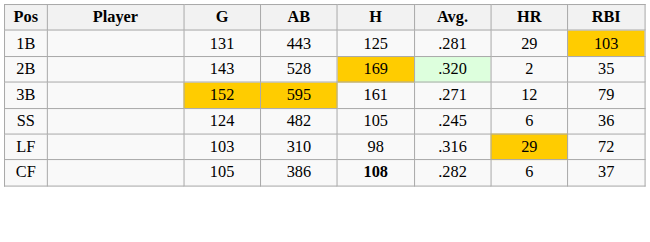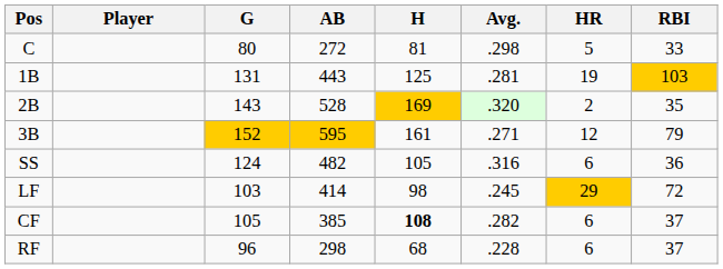+ row: C | 80 | 272 | 81 | .298 | 5 | 33
1B | HR: 29 -> 19
SS | Avg.: .245 -> .316
LF | AB: 310 -> 414
LF | Avg.: .316 -> .245
CF | AB: 386 -> 385
+ row: RF | 96 | 298 | 68 | .228 | 6 | 37
